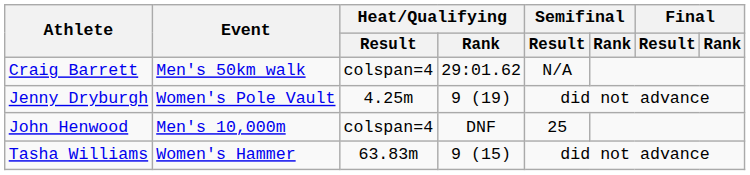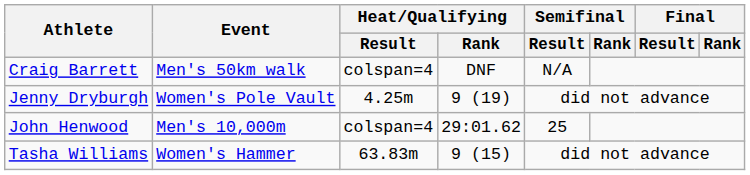Craig Barrett | Heat/Qualifying / Rank: 29:01.62 -> DNF
John Henwood | Heat/Qualifying / Rank: DNF -> 29:01.62
